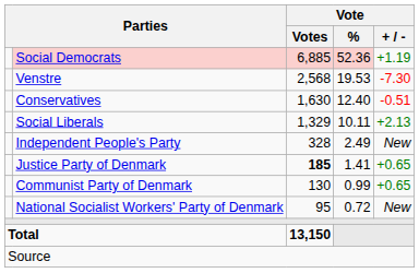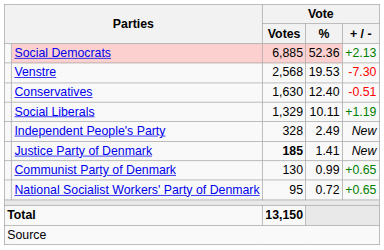Social Democrats | Vote / + / -: +1.19 -> +2.13
Social Liberals | Vote / + / -: +2.13 -> +1.19
Justice Party of Denmark | Vote / + / -: +0.65 -> New
National Socialist Workers' Party of Denmark | Vote / + / -: New -> +0.65
